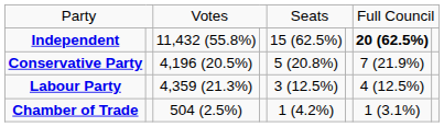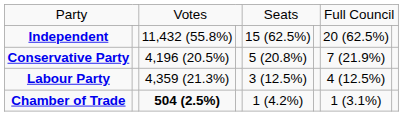Independent | column 7: bold -> normal
Chamber of Trade | column 3: normal -> bold
